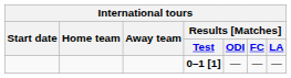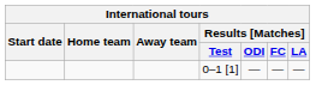row 4 | Results [Matches] / Test: bold -> normal
